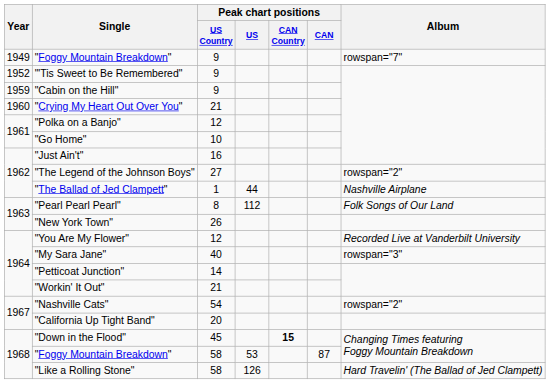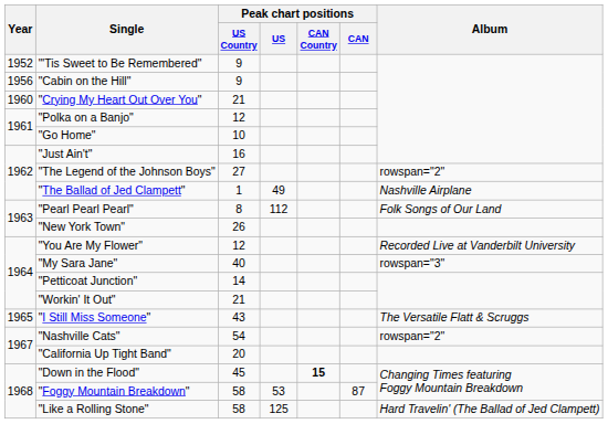- row: 1949 | "Foggy Mountain Breakdown" | 9 | rowspan="7"
"Cabin on the Hill" | Year: 1959 -> 1956
"The Ballad of Jed Clampett" | Peak chart positions / US: 44 -> 49
+ row: 1965 | "I Still Miss Someone" | 43 | The Versatile Flatt & Scruggs
"Like a Rolling Stone" | Peak chart positions / US: 126 -> 125
